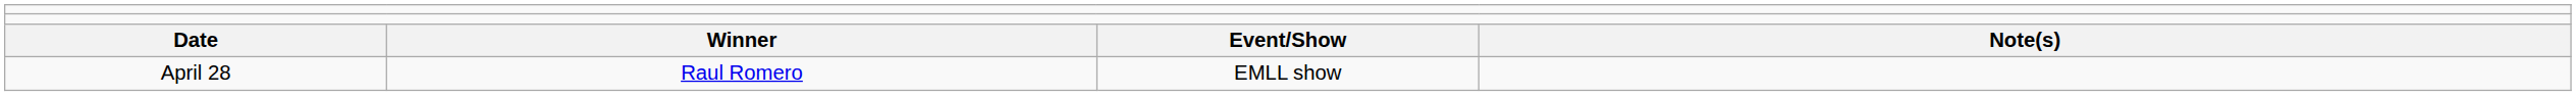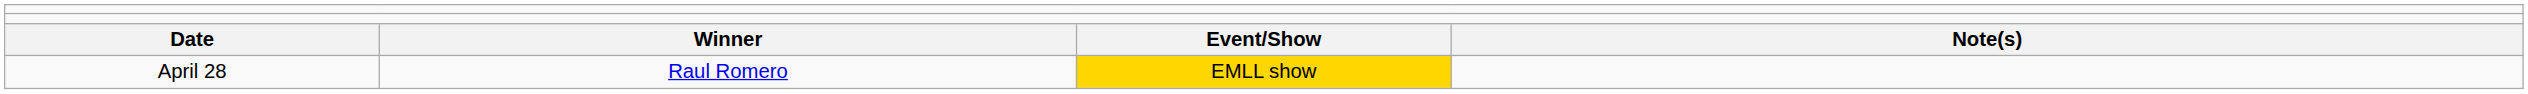April 28 | column 3: no background -> gold background
